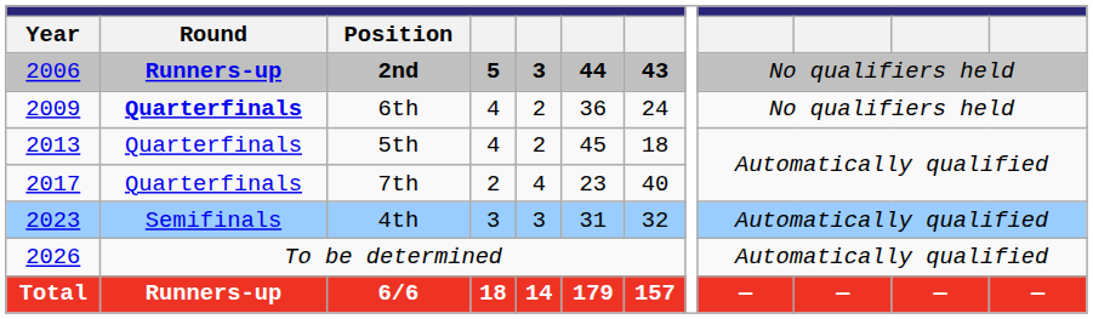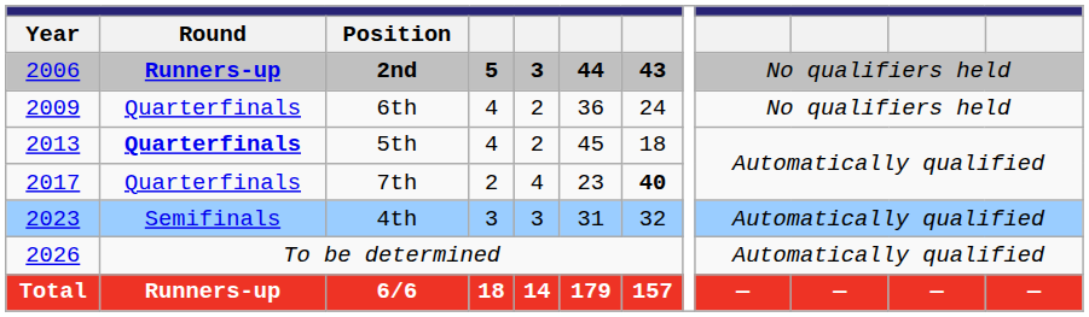6th | Round: bold -> normal
5th | Round: normal -> bold
7th | column 7: normal -> bold
